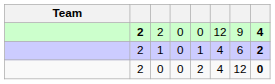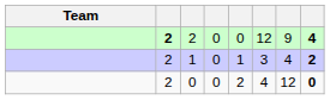row 3 | column 6: 4 -> 3
row 3 | column 7: 6 -> 4
